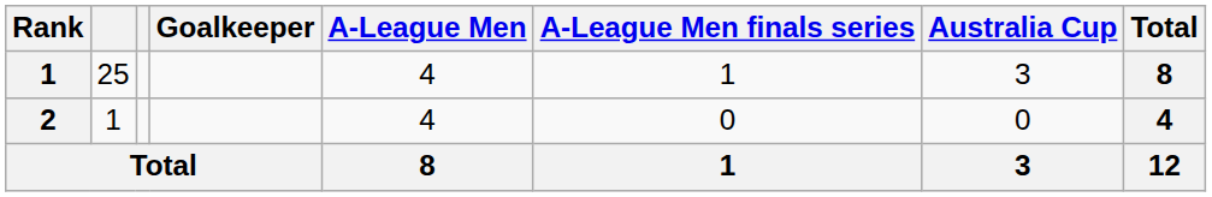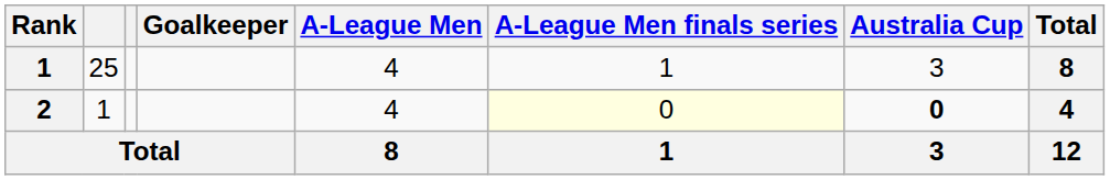2 | A-League Men finals series: no background -> lightyellow background
2 | Australia Cup: normal -> bold
